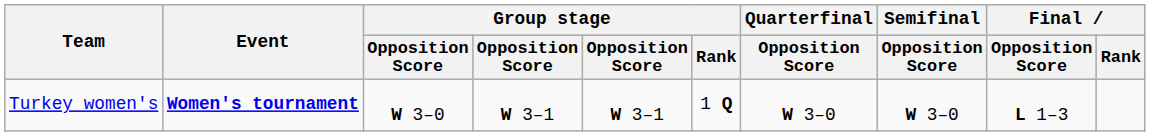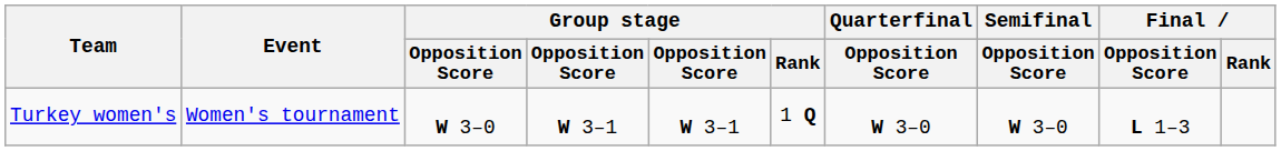Turkey women's | Event: bold -> normal
